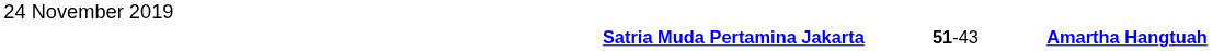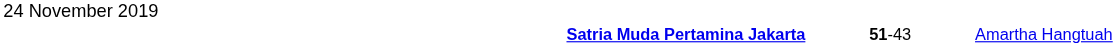Satria Muda Pertamina Jakarta | column 3: bold -> normal
